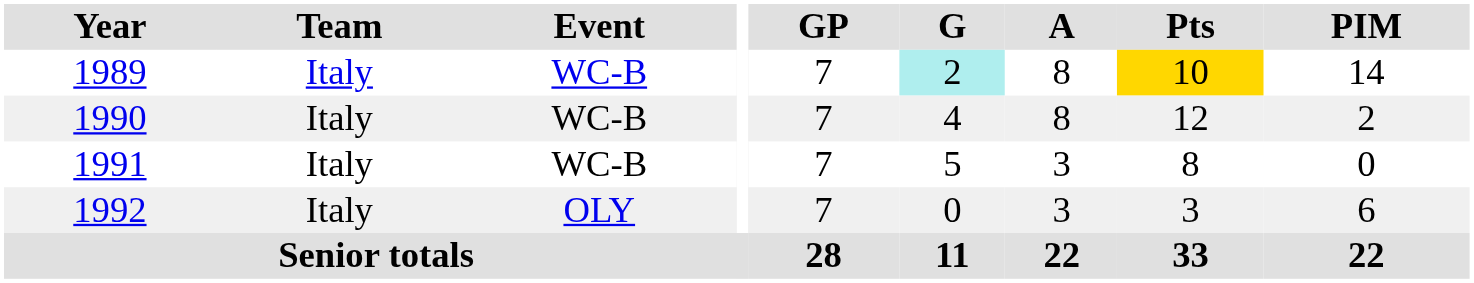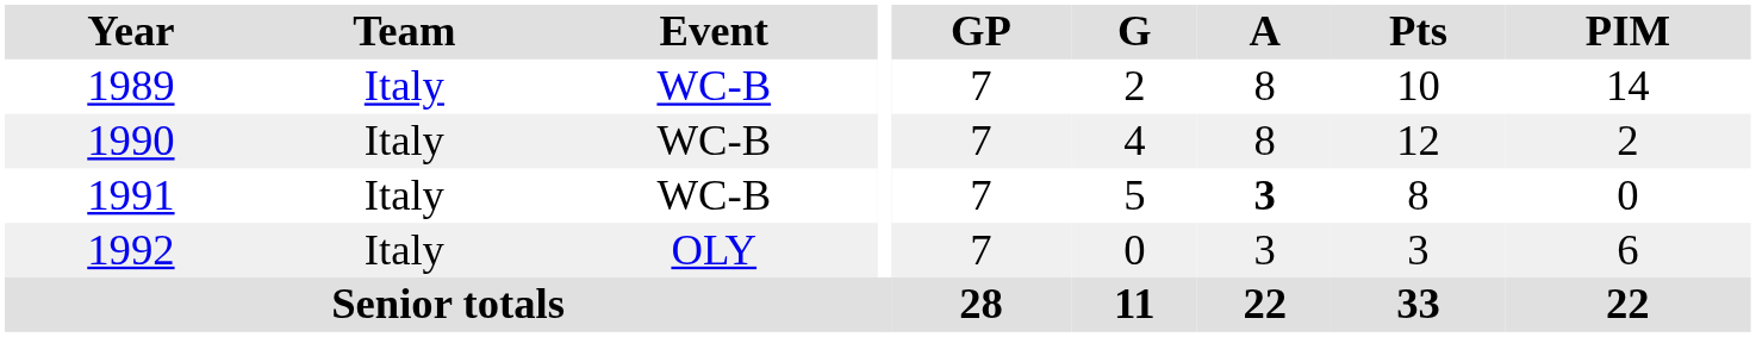1989 | G: paleturquoise background -> no background
1989 | Pts: gold background -> no background
1991 | A: normal -> bold
